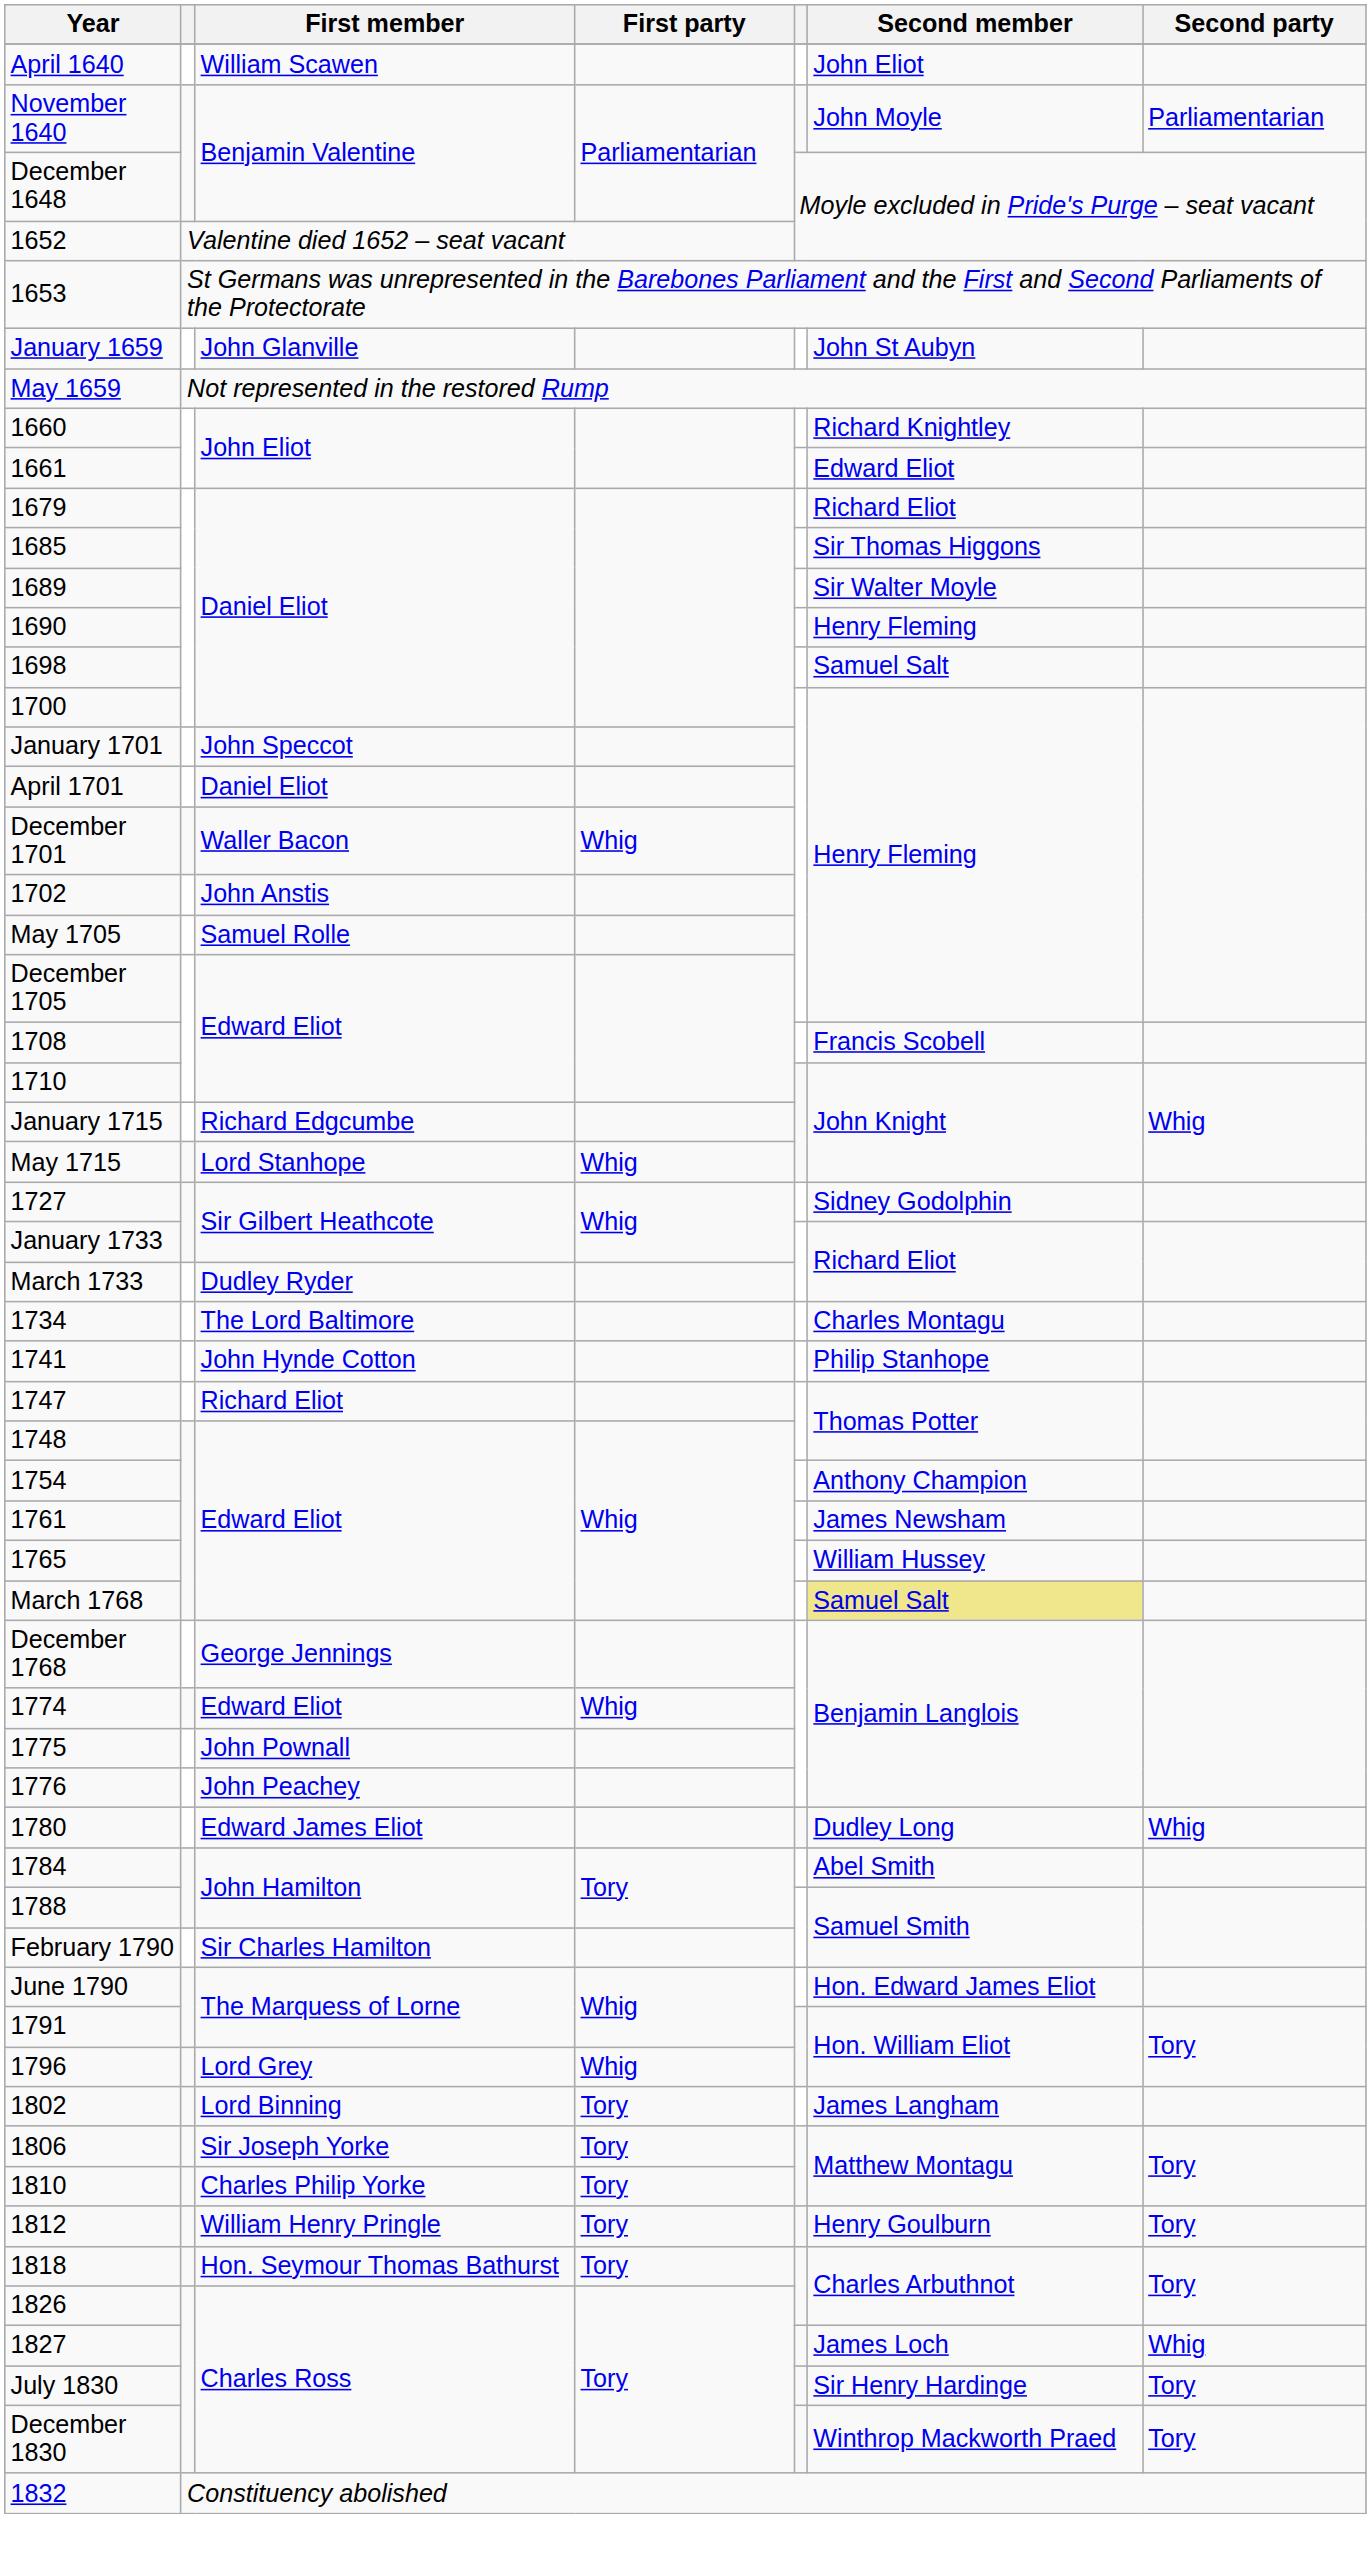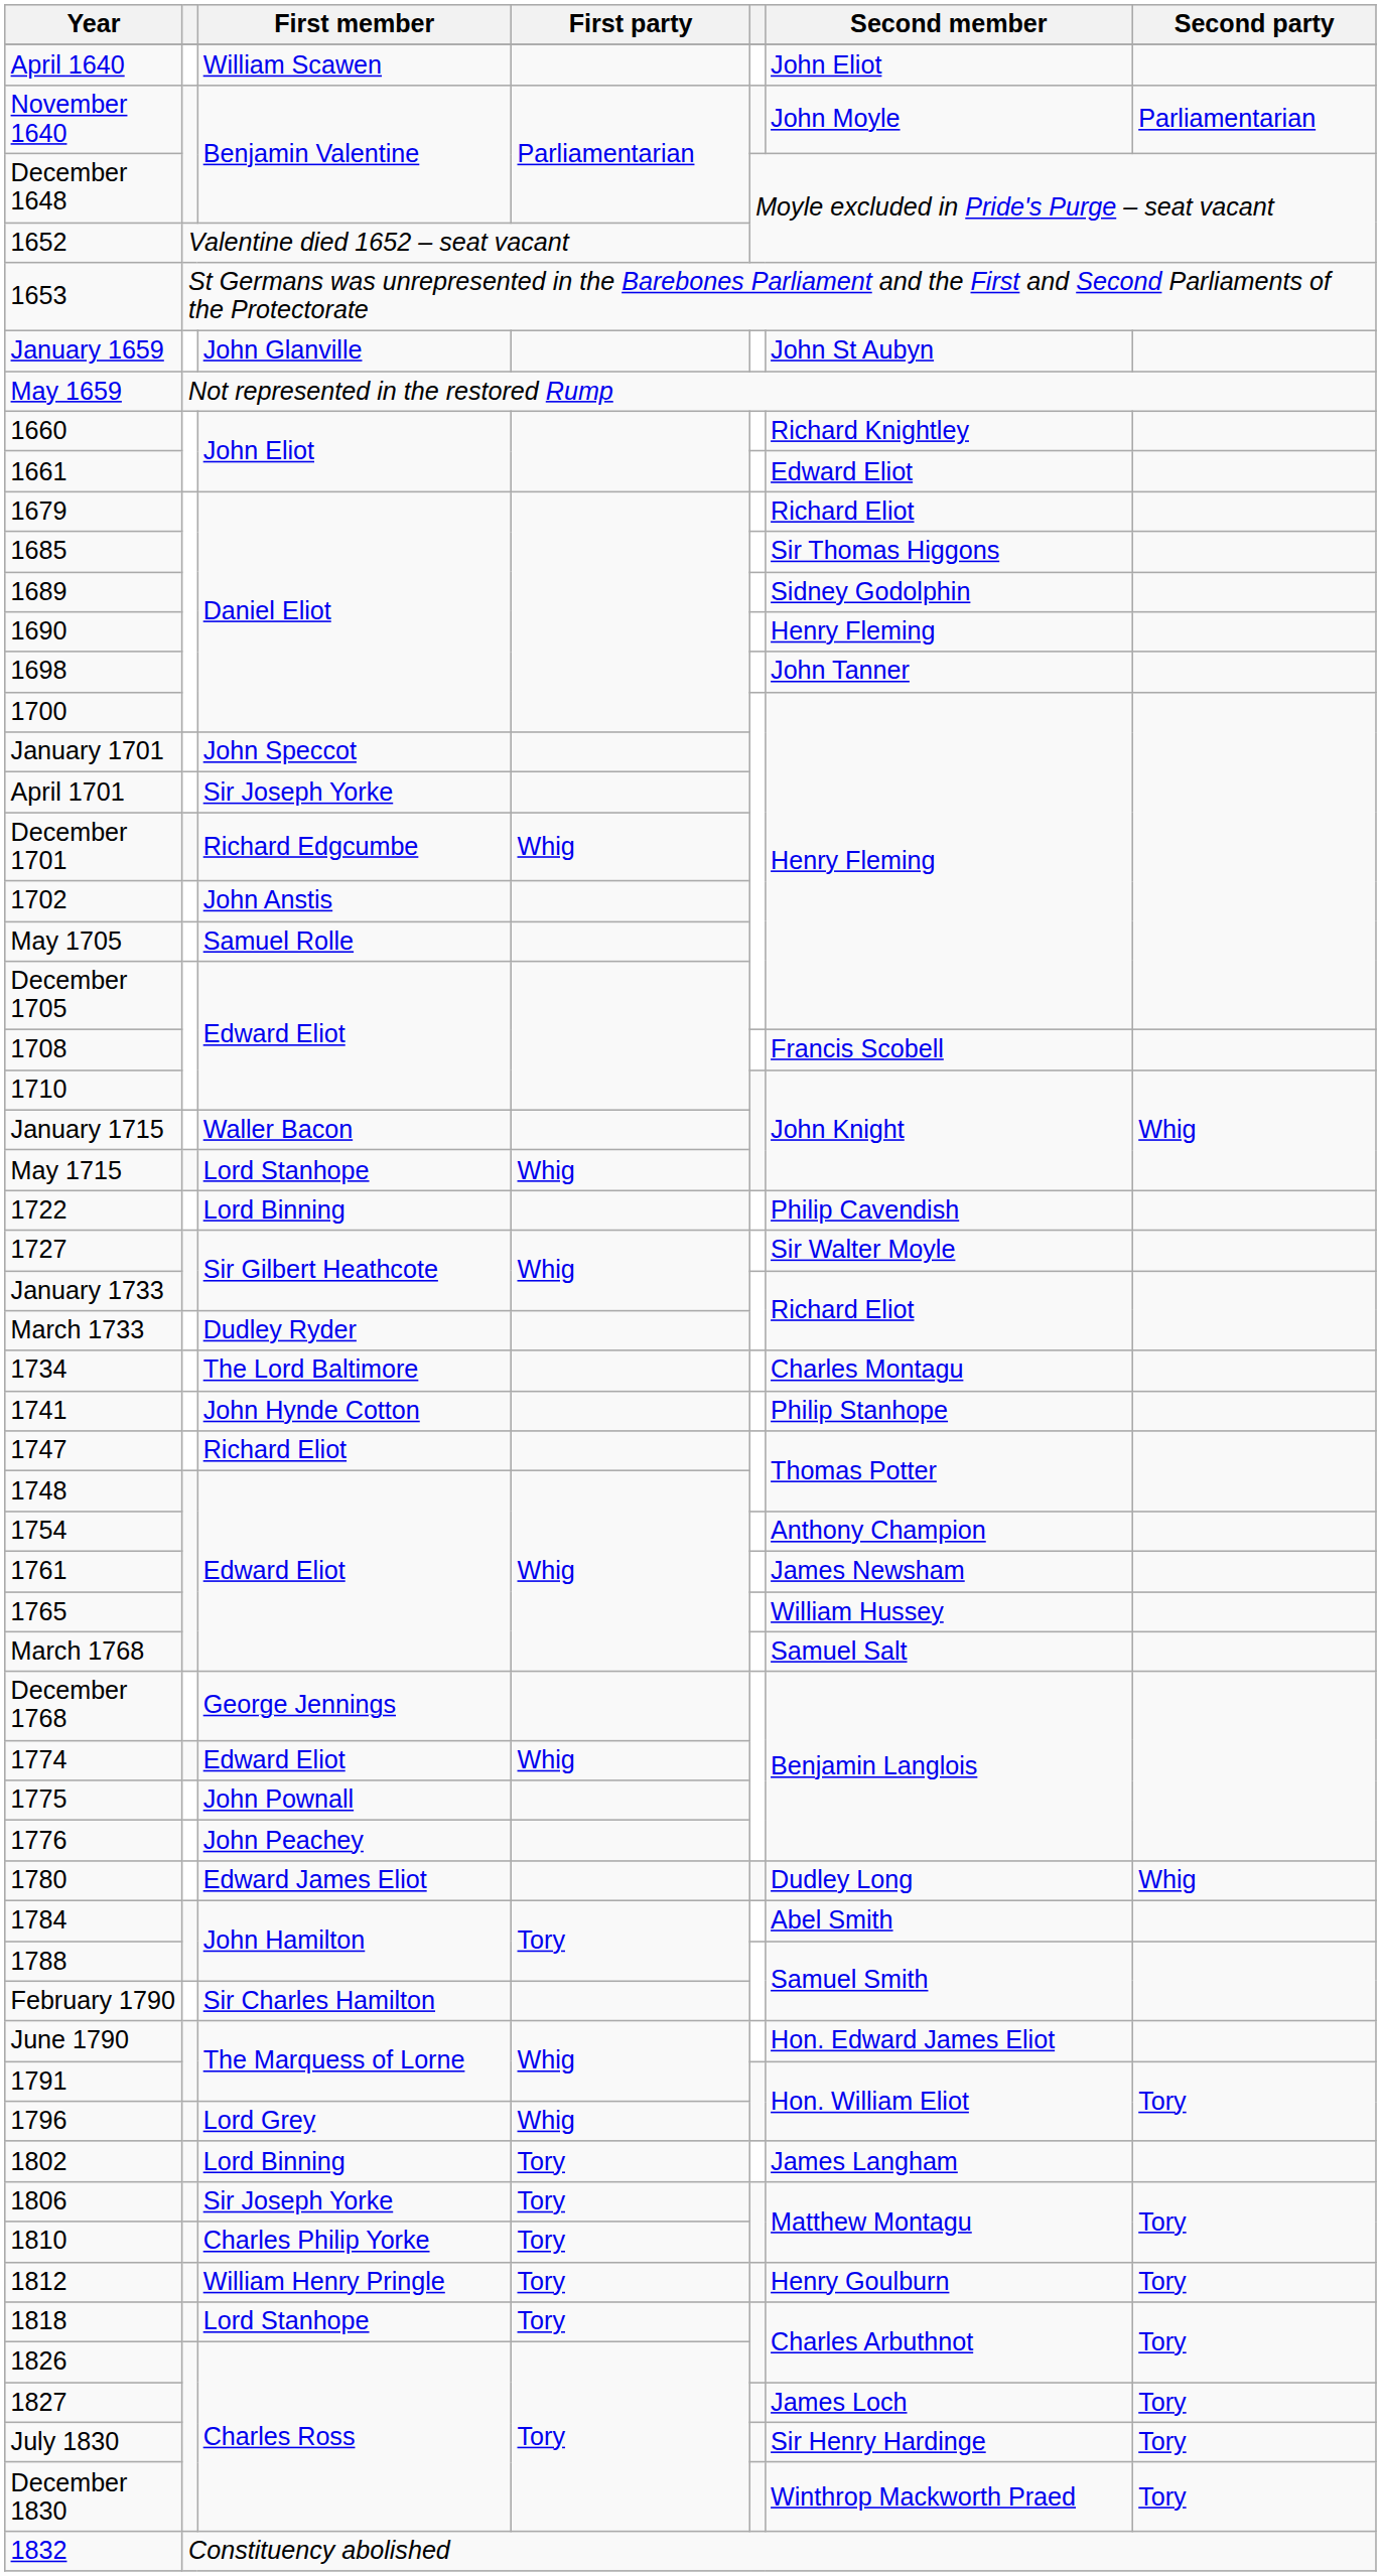1689 | Second member: Sir Walter Moyle -> Sidney Godolphin
1698 | Second member: Samuel Salt -> John Tanner
April 1701 | First member: Daniel Eliot -> Sir Joseph Yorke
December 1701 | First member: Waller Bacon -> Richard Edgcumbe
January 1715 | First member: Richard Edgcumbe -> Waller Bacon
+ row: 1722 | Lord Binning | Philip Cavendish
1727 | Second member: Sidney Godolphin -> Sir Walter Moyle
March 1768 | Second member: khaki background -> no background
1818 | First member: Hon. Seymour Thomas Bathurst -> Lord Stanhope
1827 | Second party: Whig -> Tory
